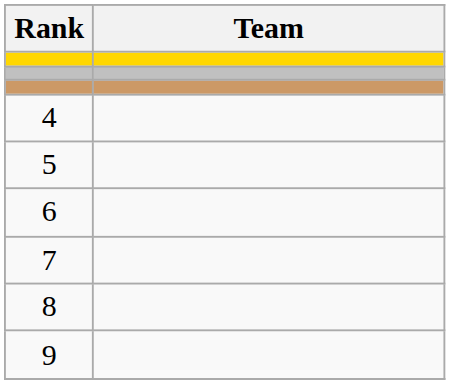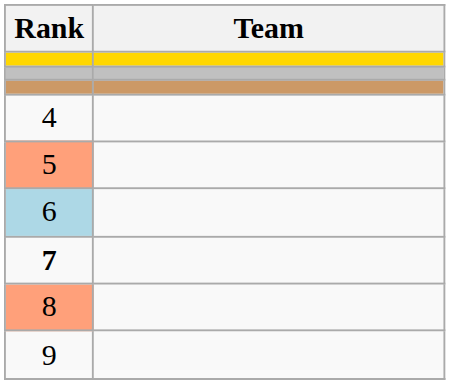row 6 | Rank: no background -> lightsalmon background
row 7 | Rank: no background -> lightblue background
row 8 | Rank: normal -> bold
row 9 | Rank: no background -> lightsalmon background
